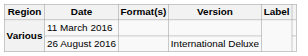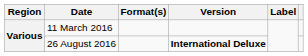26 August 2016 | Version: normal -> bold
